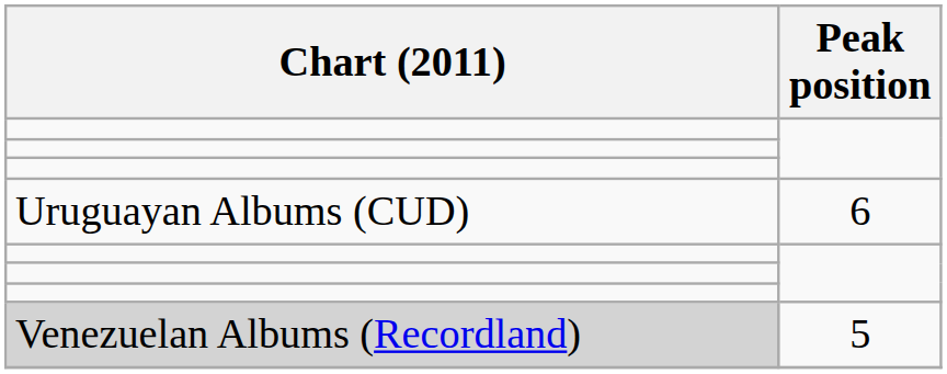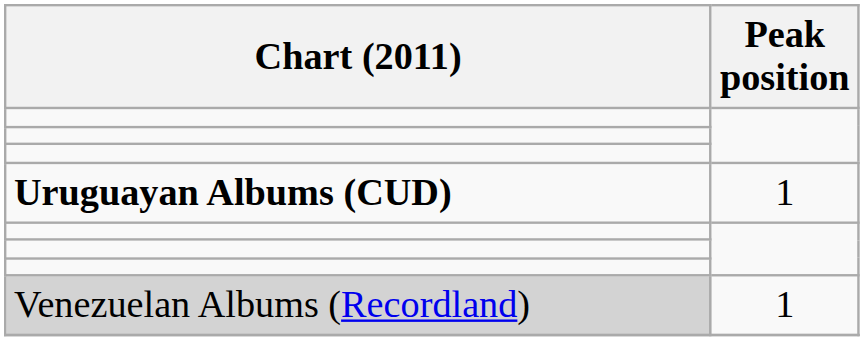row 5 | Chart (2011): normal -> bold
row 5 | Peak position: 6 -> 1
row 9 | Peak position: 5 -> 1
